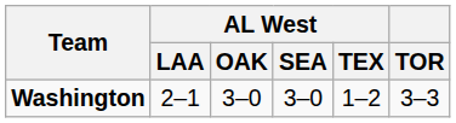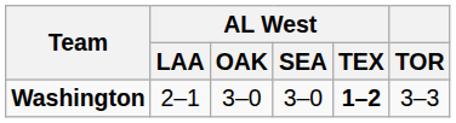Washington | AL West / TEX: normal -> bold
